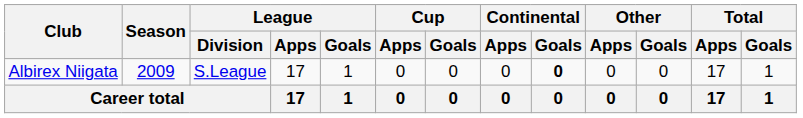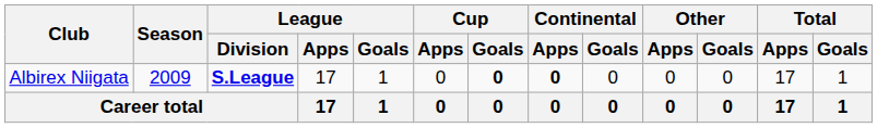Albirex Niigata | League / Division: normal -> bold
Albirex Niigata | Cup / Goals: normal -> bold
Albirex Niigata | Continental / Apps: normal -> bold
Albirex Niigata | Continental / Goals: bold -> normal
